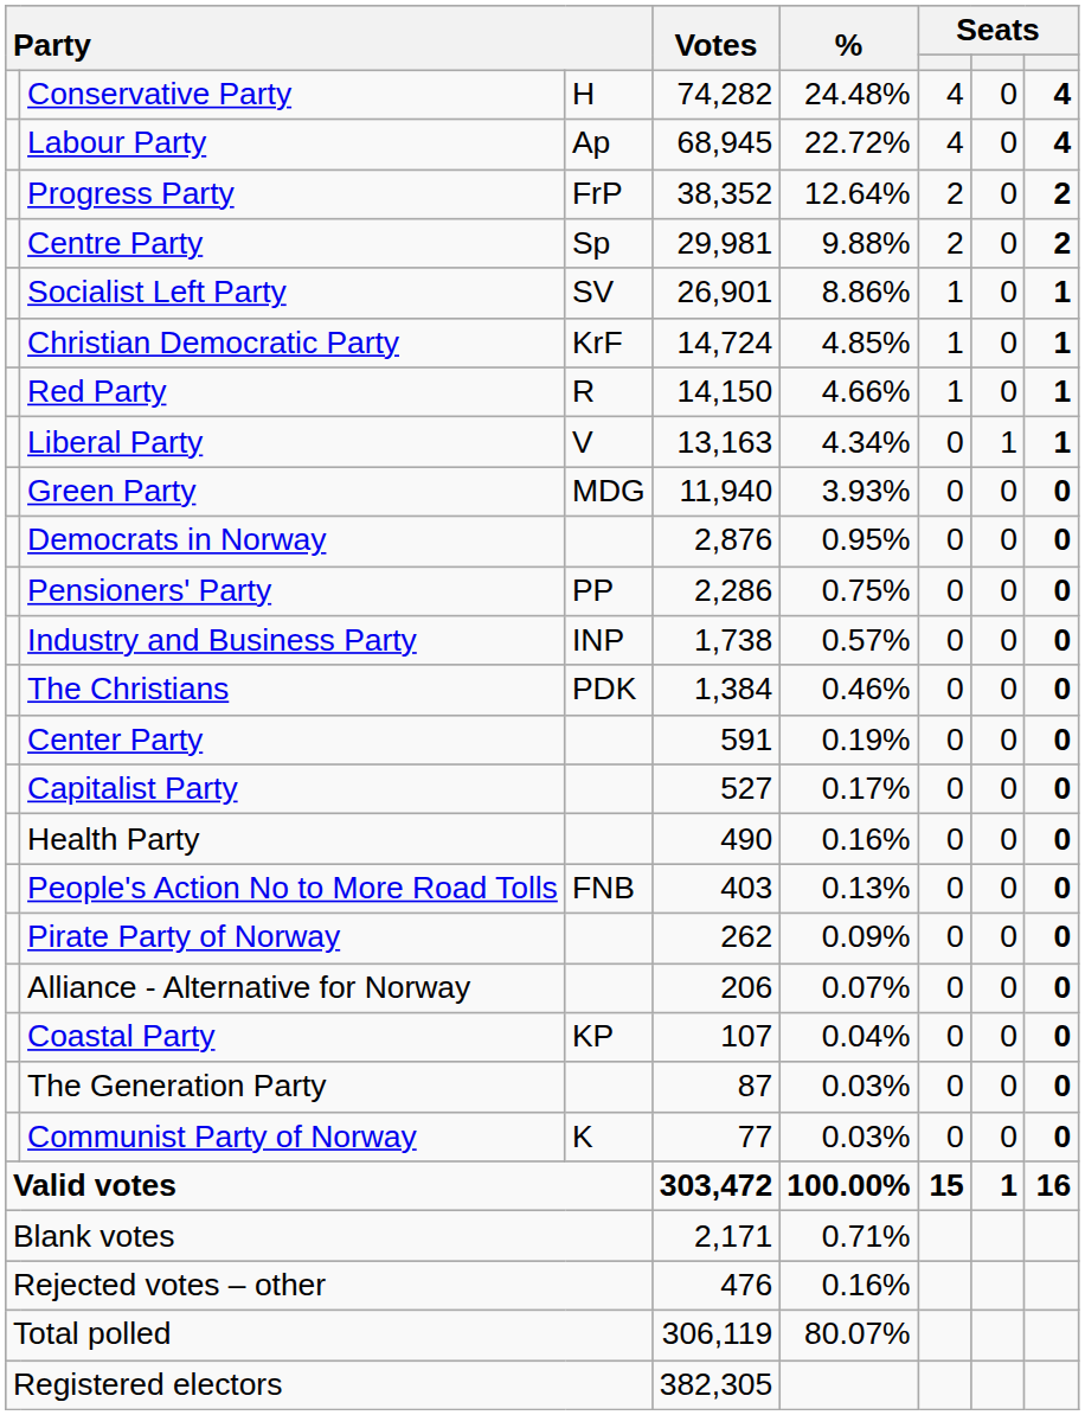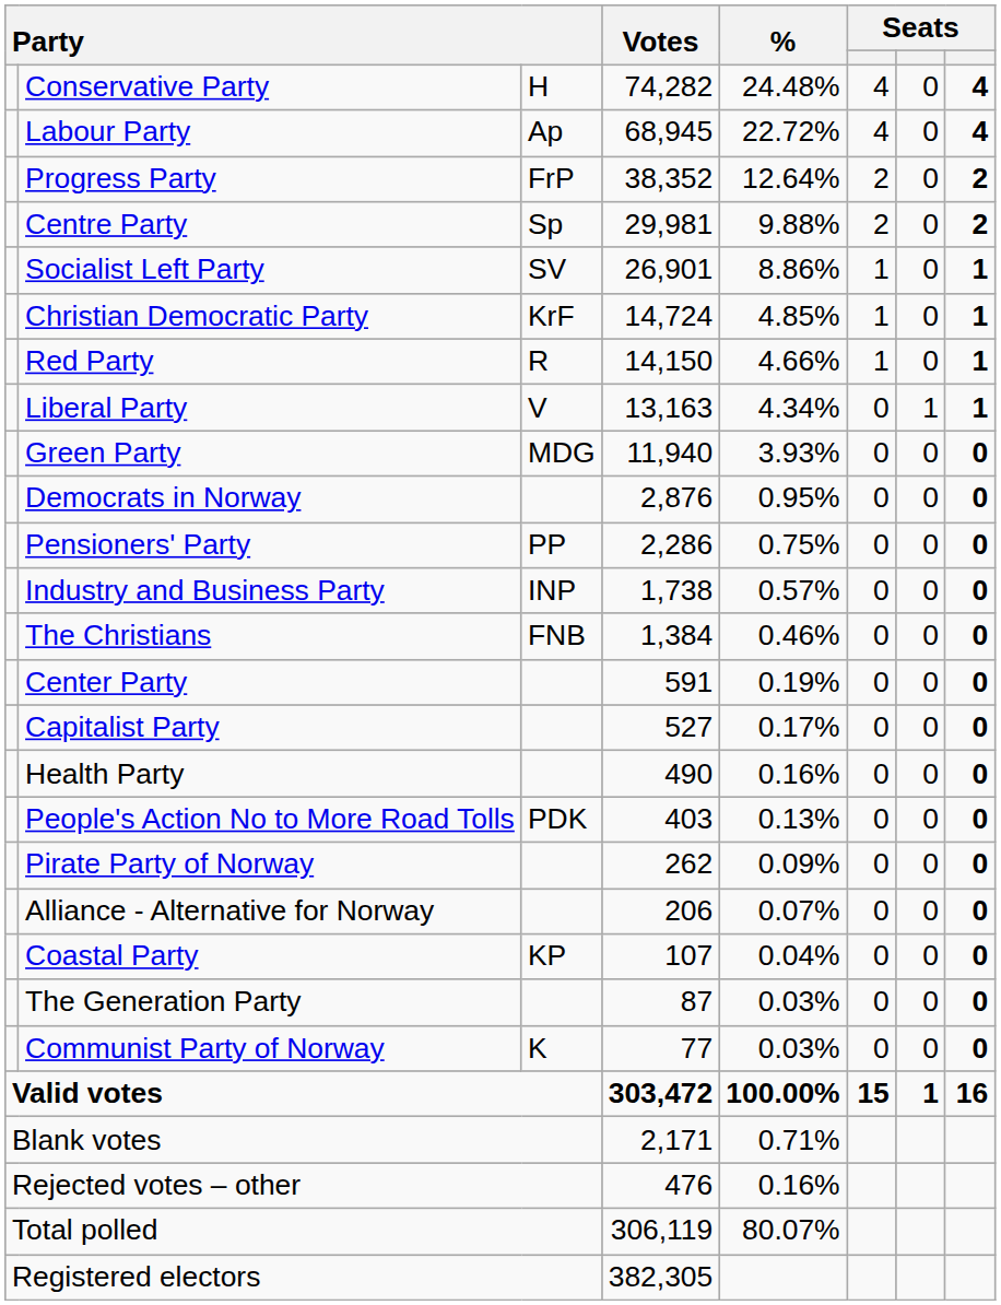The Christians | column 3: PDK -> FNB
People's Action No to More Road Tolls | column 3: FNB -> PDK
